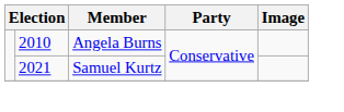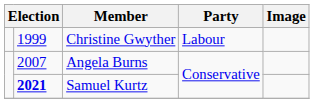+ row: 1999 | Christine Gwyther | Labour
Angela Burns | column 2: 2010 -> 2007
Samuel Kurtz | column 2: normal -> bold
